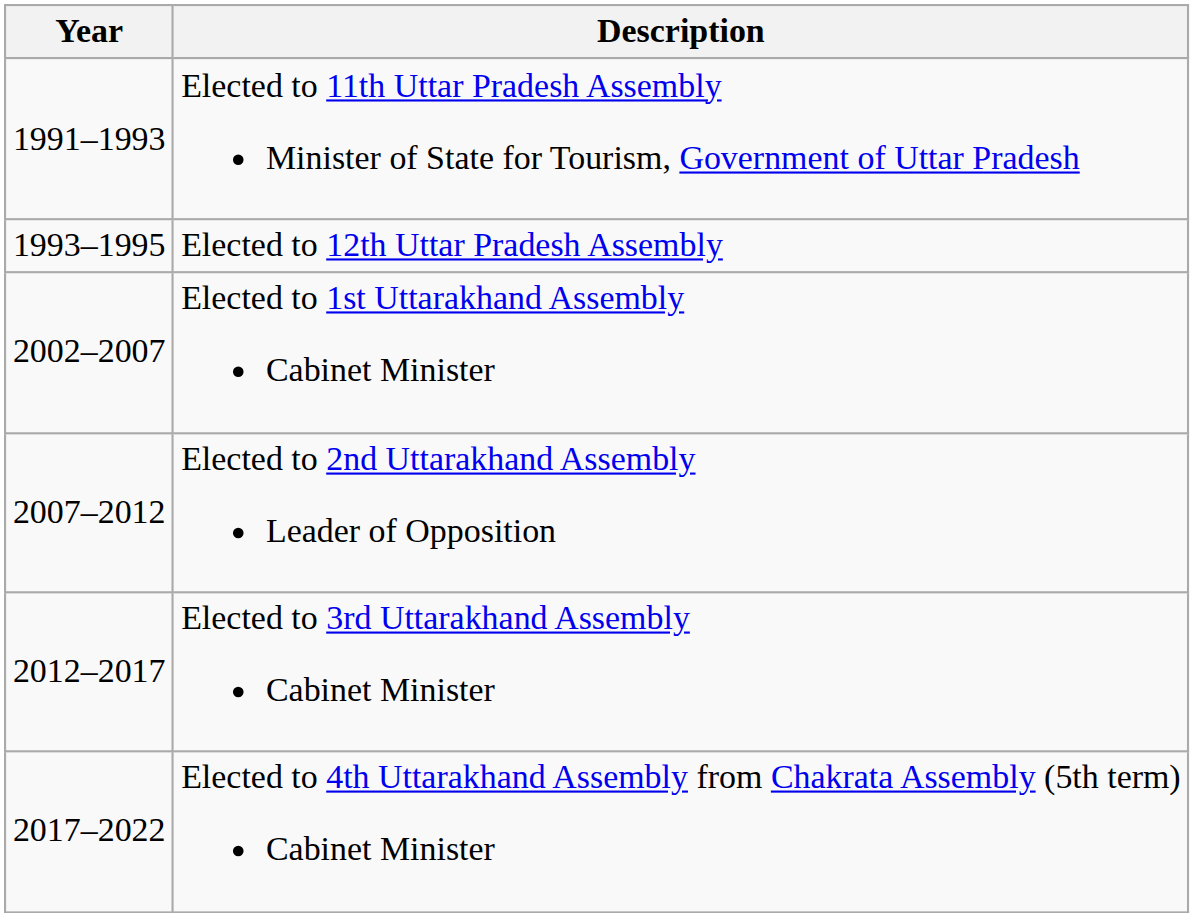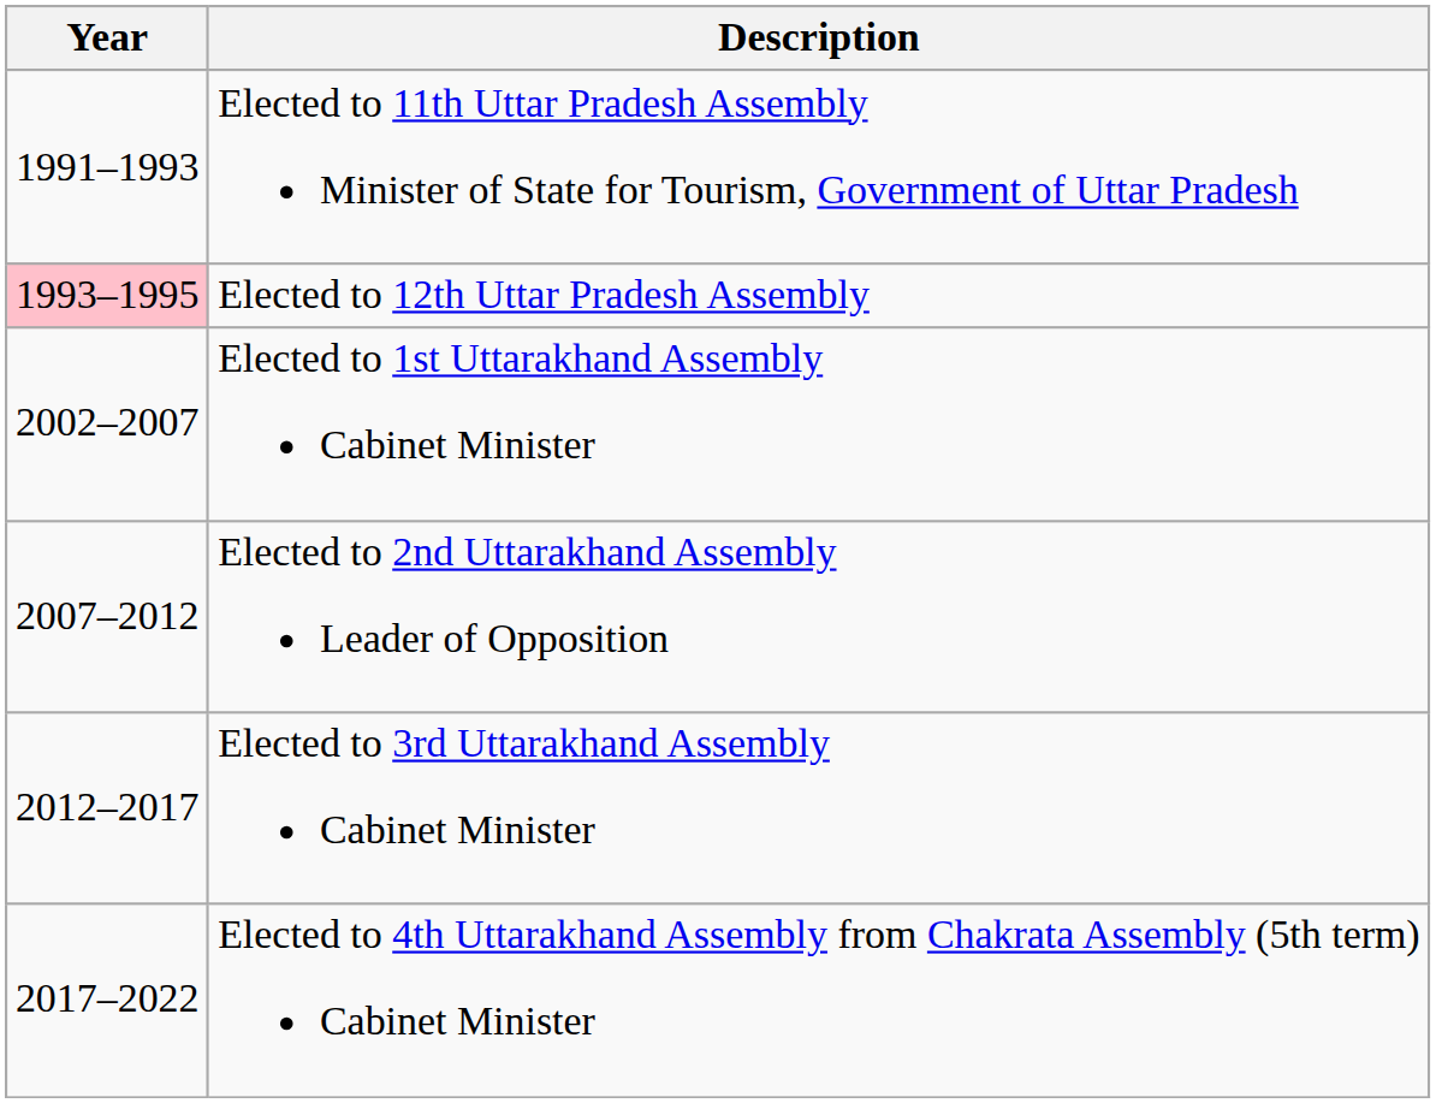Elected to 12th Uttar Pradesh Assembly | Year: no background -> pink background
